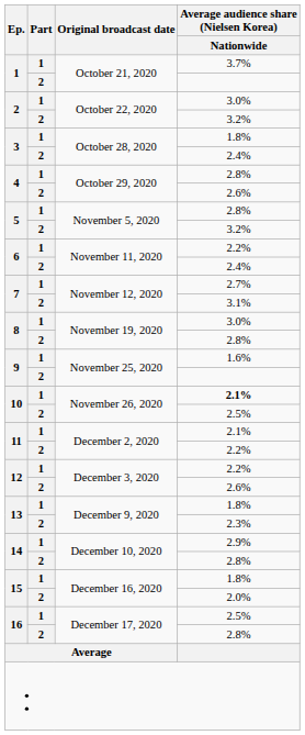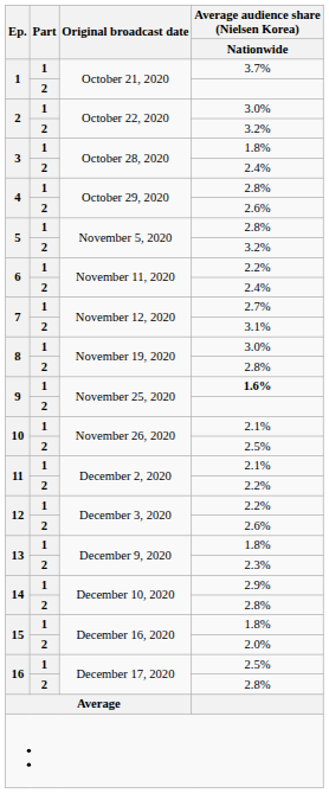9 / 1.6% | Average audience share (Nielsen Korea) / Nationwide: normal -> bold
10 / 2.1% | Average audience share (Nielsen Korea) / Nationwide: bold -> normal
